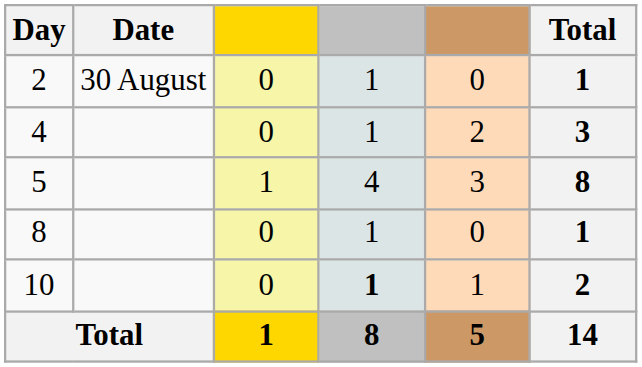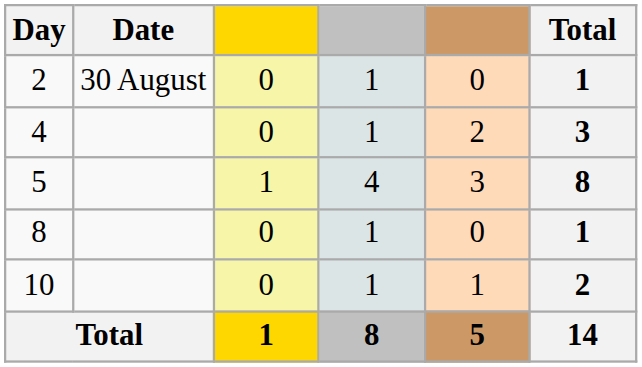10 | column 4: bold -> normal
